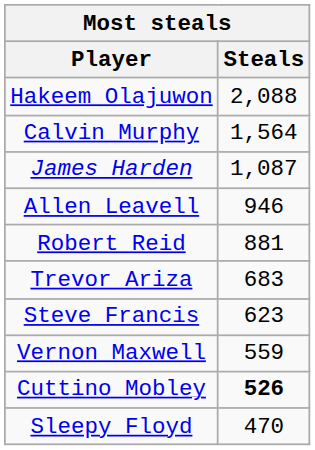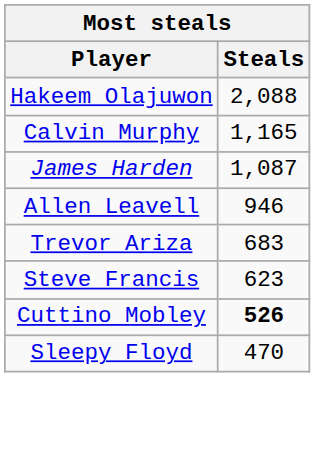Calvin Murphy | Steals: 1,564 -> 1,165
- row: Robert Reid | 881
- row: Vernon Maxwell | 559
